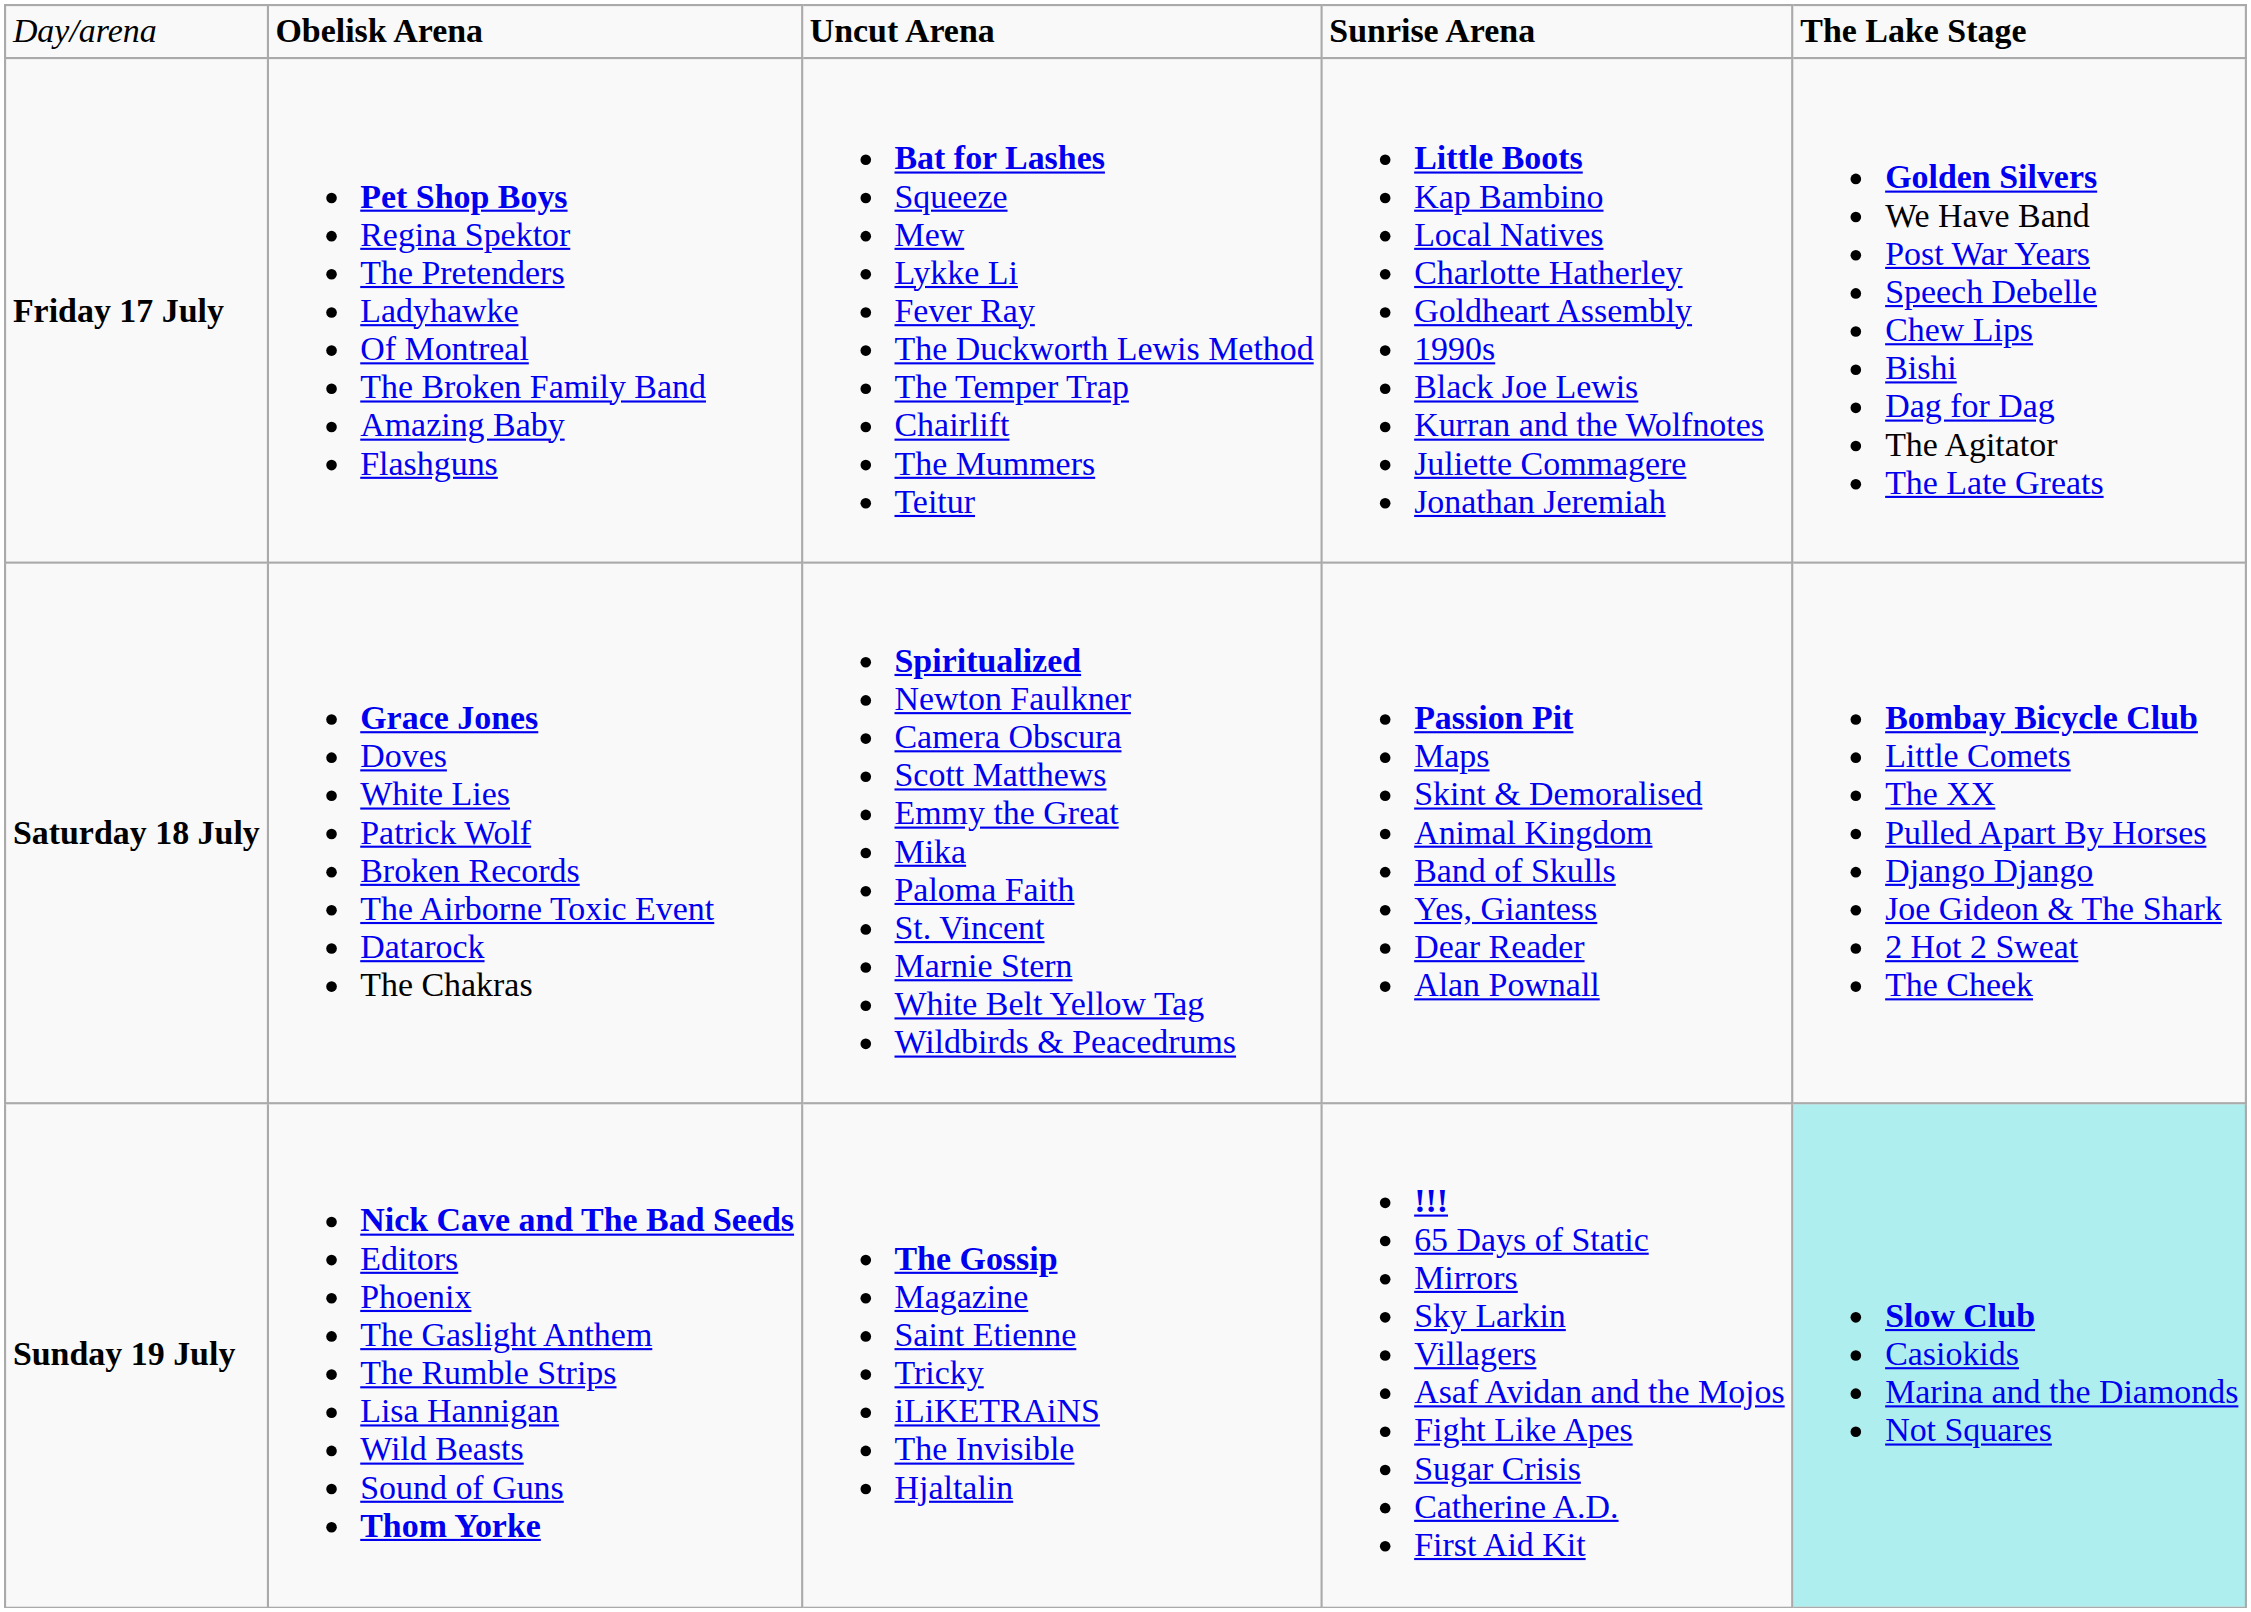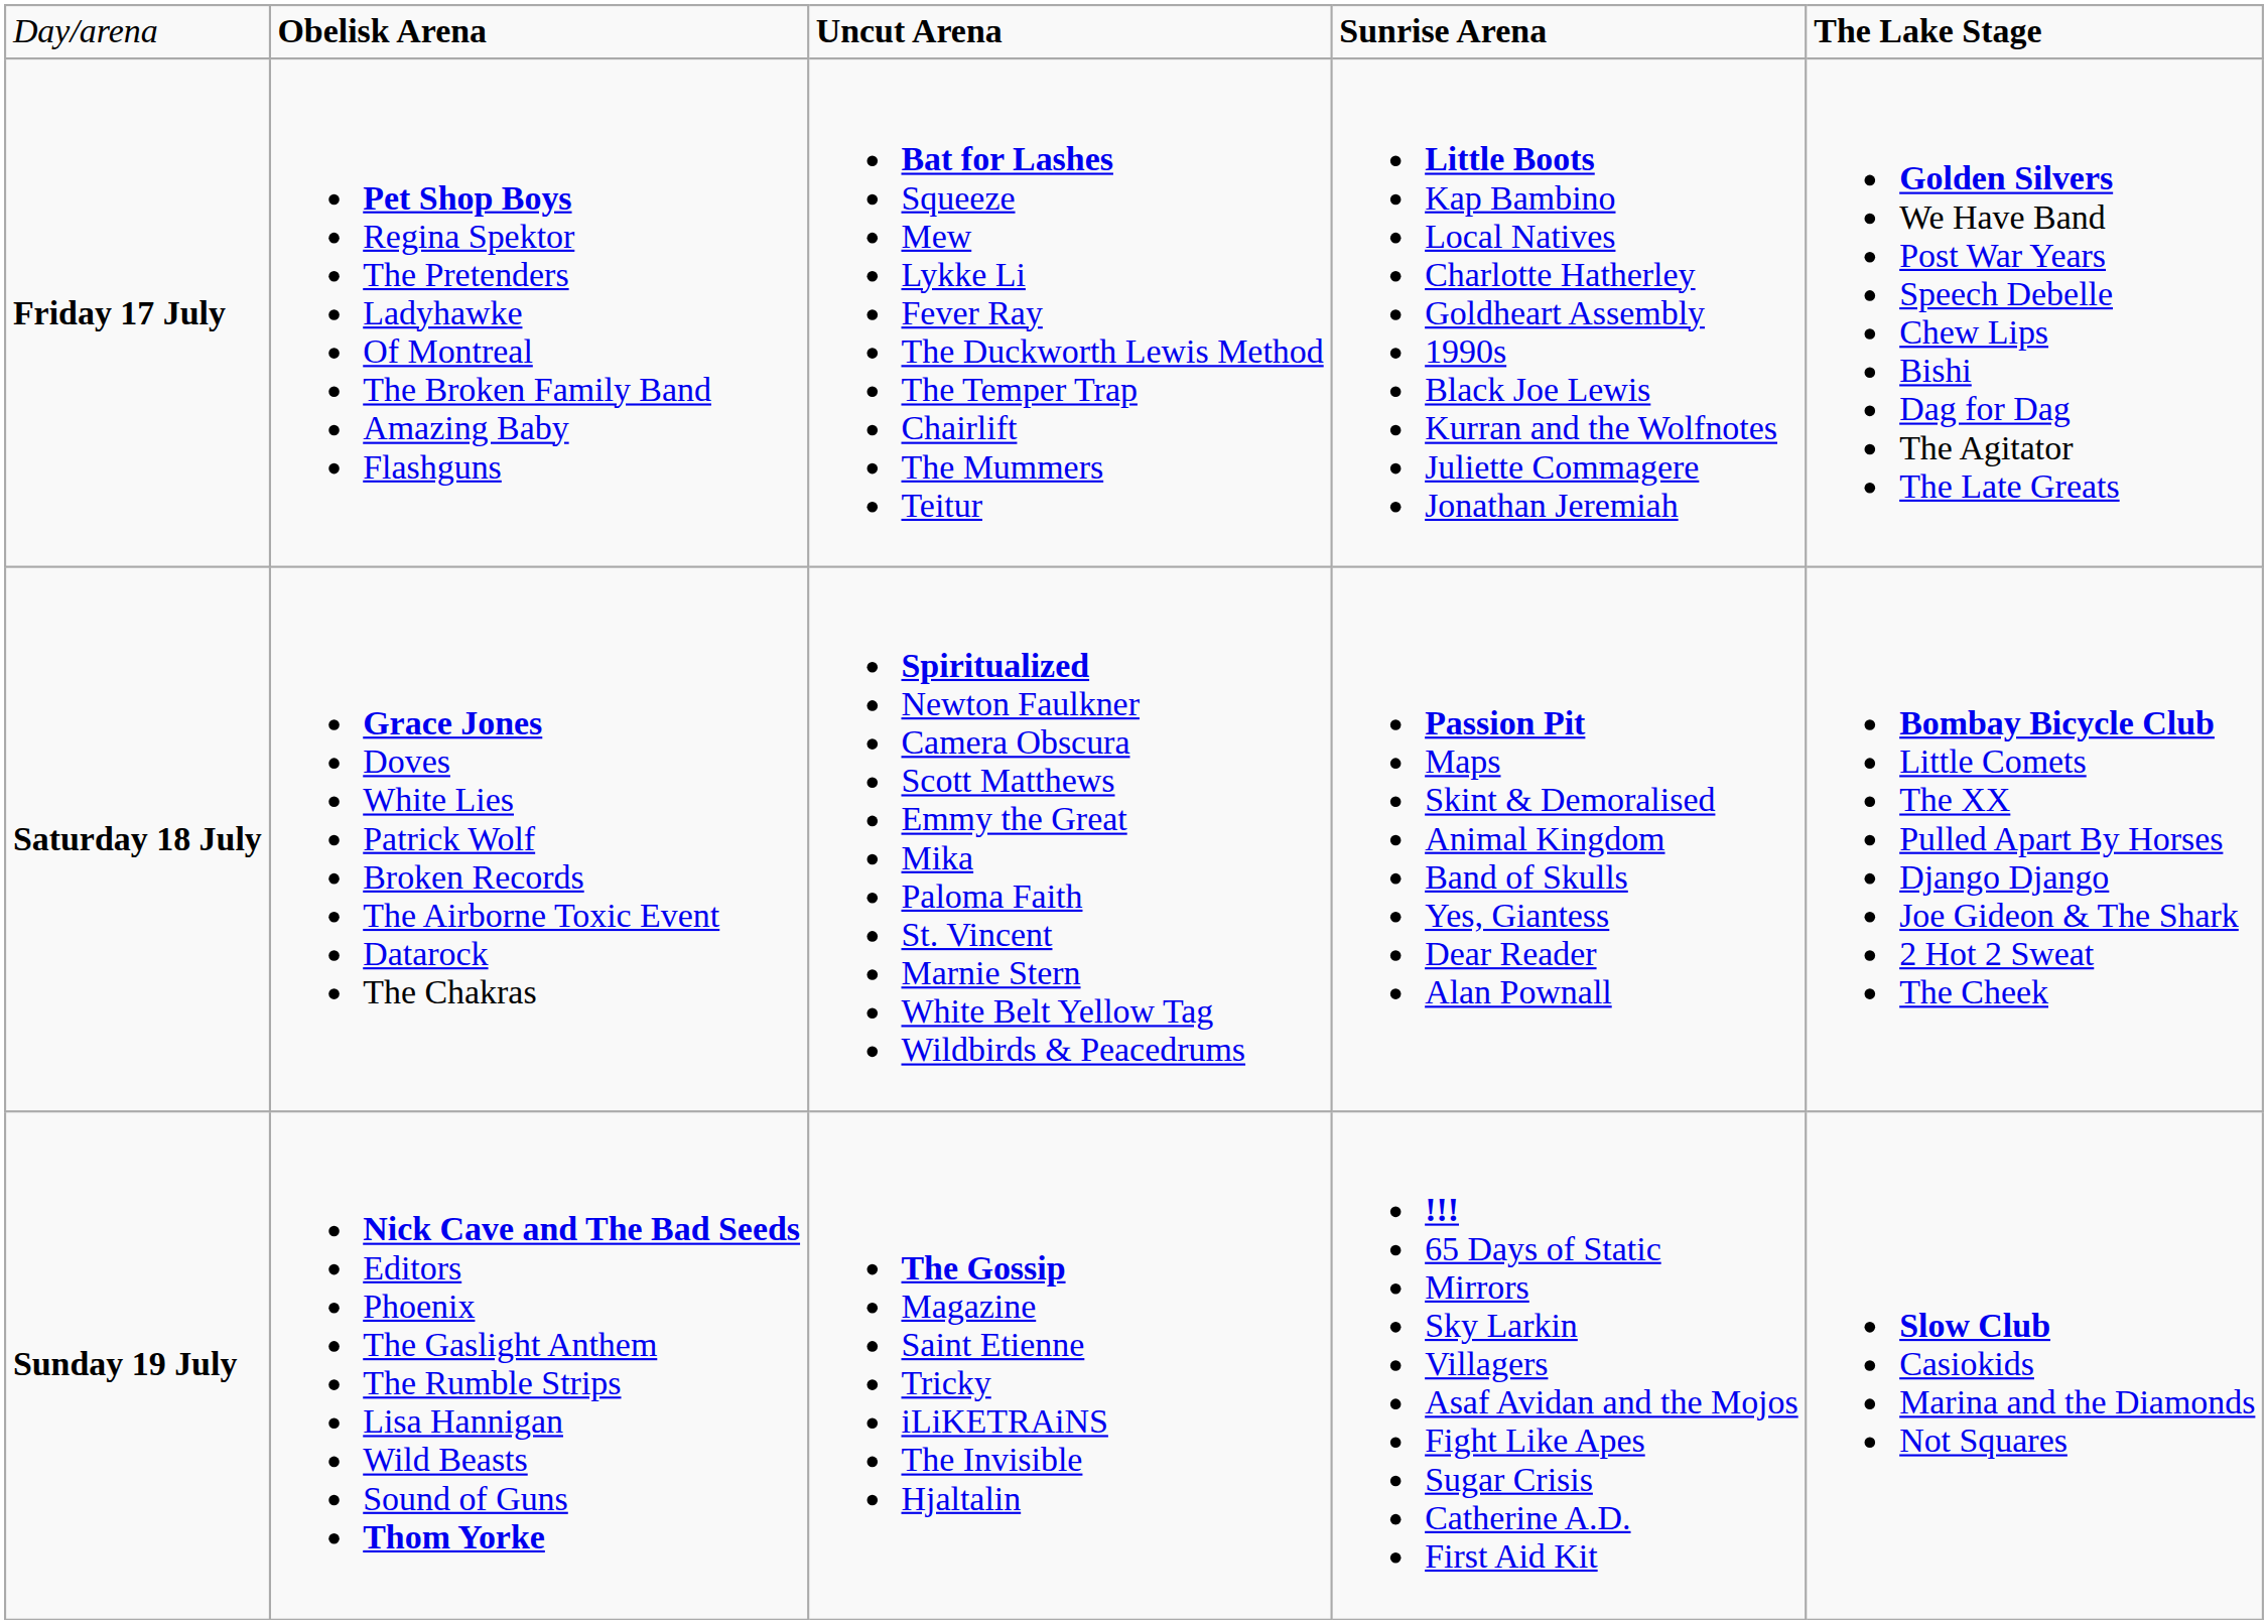Sunday 19 July | column 5: paleturquoise background -> no background
